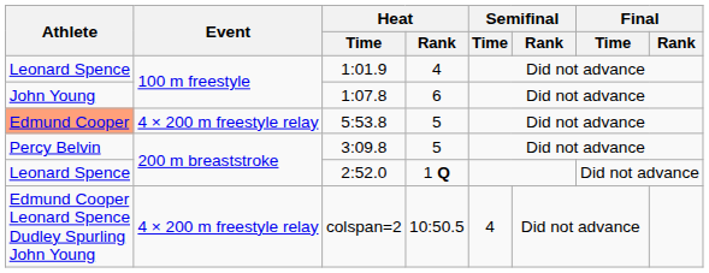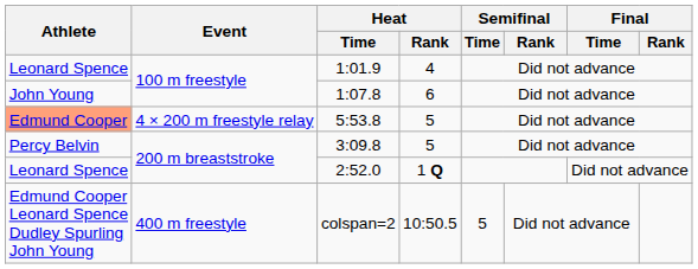colspan=2 | Event: 4 × 200 m freestyle relay -> 400 m freestyle
colspan=2 | Semifinal / Time: 4 -> 5
